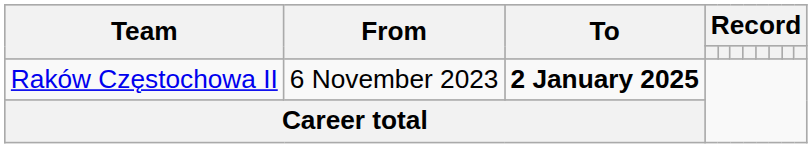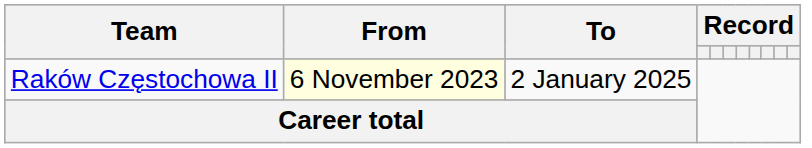Raków Częstochowa II | From: no background -> lightyellow background
Raków Częstochowa II | To: bold -> normal
